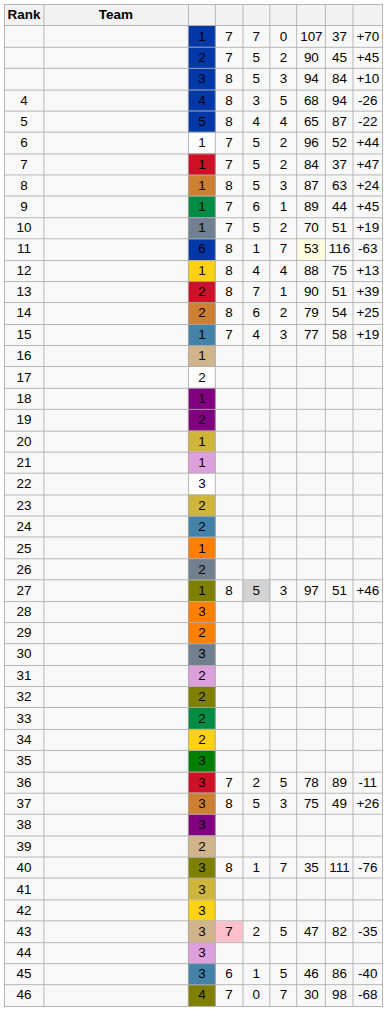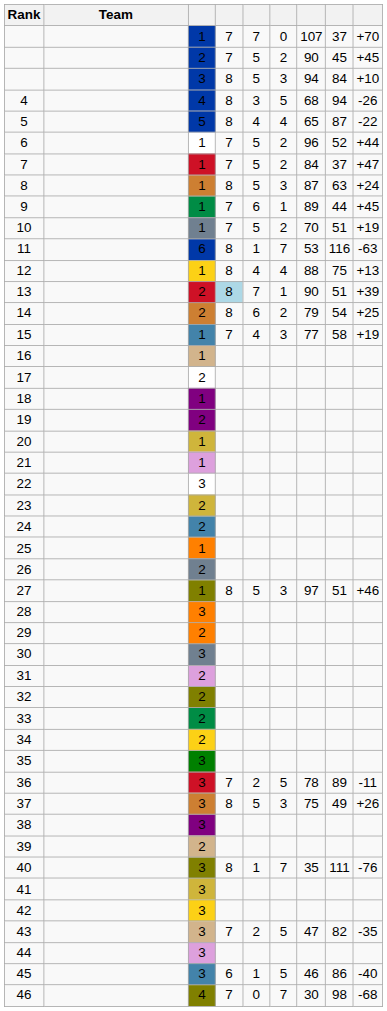11 | column 7: lightyellow background -> no background
13 | column 4: no background -> lightblue background
27 | column 5: lightgrey background -> no background
43 | column 4: pink background -> no background
